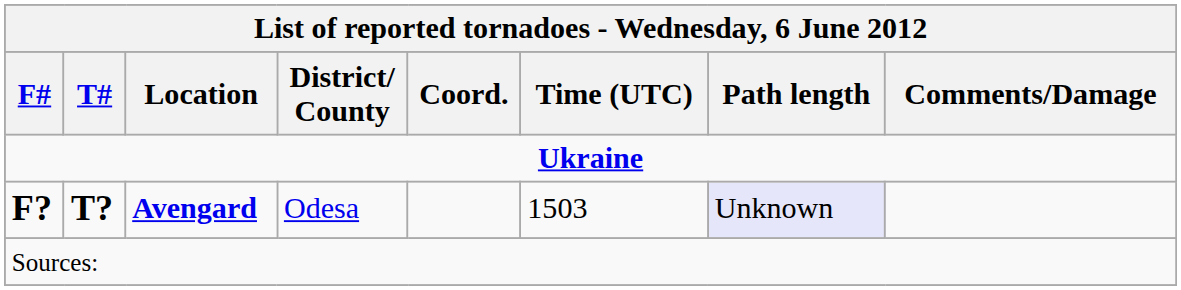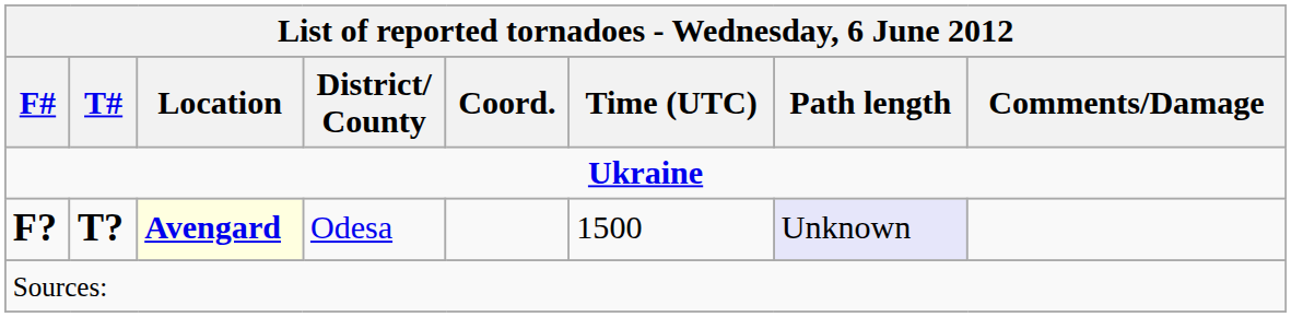F? | Location: no background -> lightyellow background
F? | Time (UTC): 1503 -> 1500
